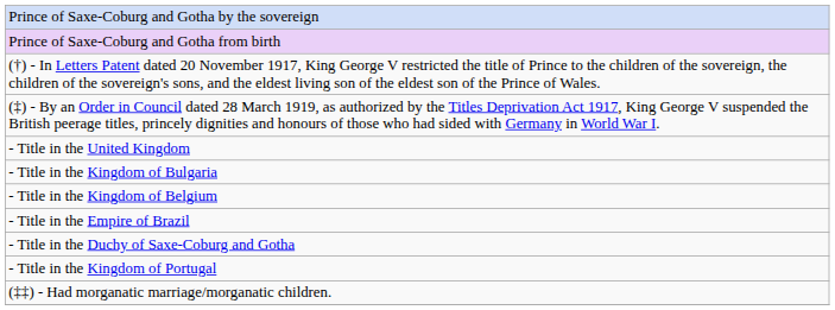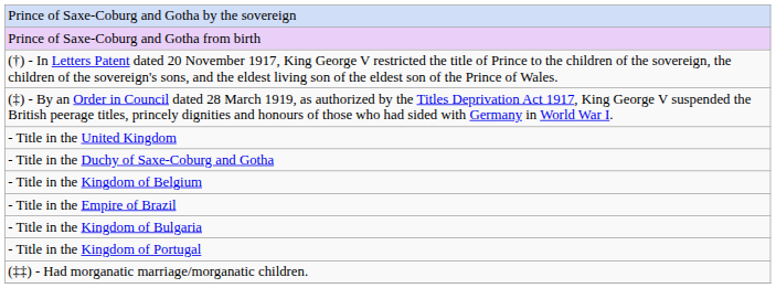row 6 | column 1: - Title in the Kingdom of Bulgaria -> - Title in the Duchy of Saxe-Coburg and Gotha
row 9 | column 1: - Title in the Duchy of Saxe-Coburg and Gotha -> - Title in the Kingdom of Bulgaria
